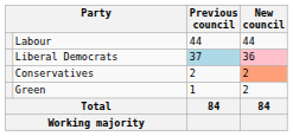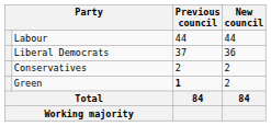Liberal Democrats | Previous council: lightblue background -> no background
Liberal Democrats | New council: pink background -> no background
Conservatives | New council: lightsalmon background -> no background
Green | Previous council: normal -> bold
